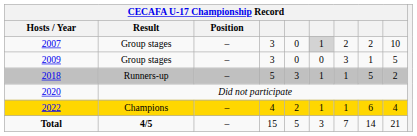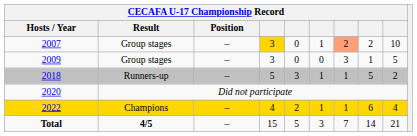2007 | column 4: no background -> gold background
2007 | column 6: lightgrey background -> no background
2007 | column 7: no background -> lightsalmon background
